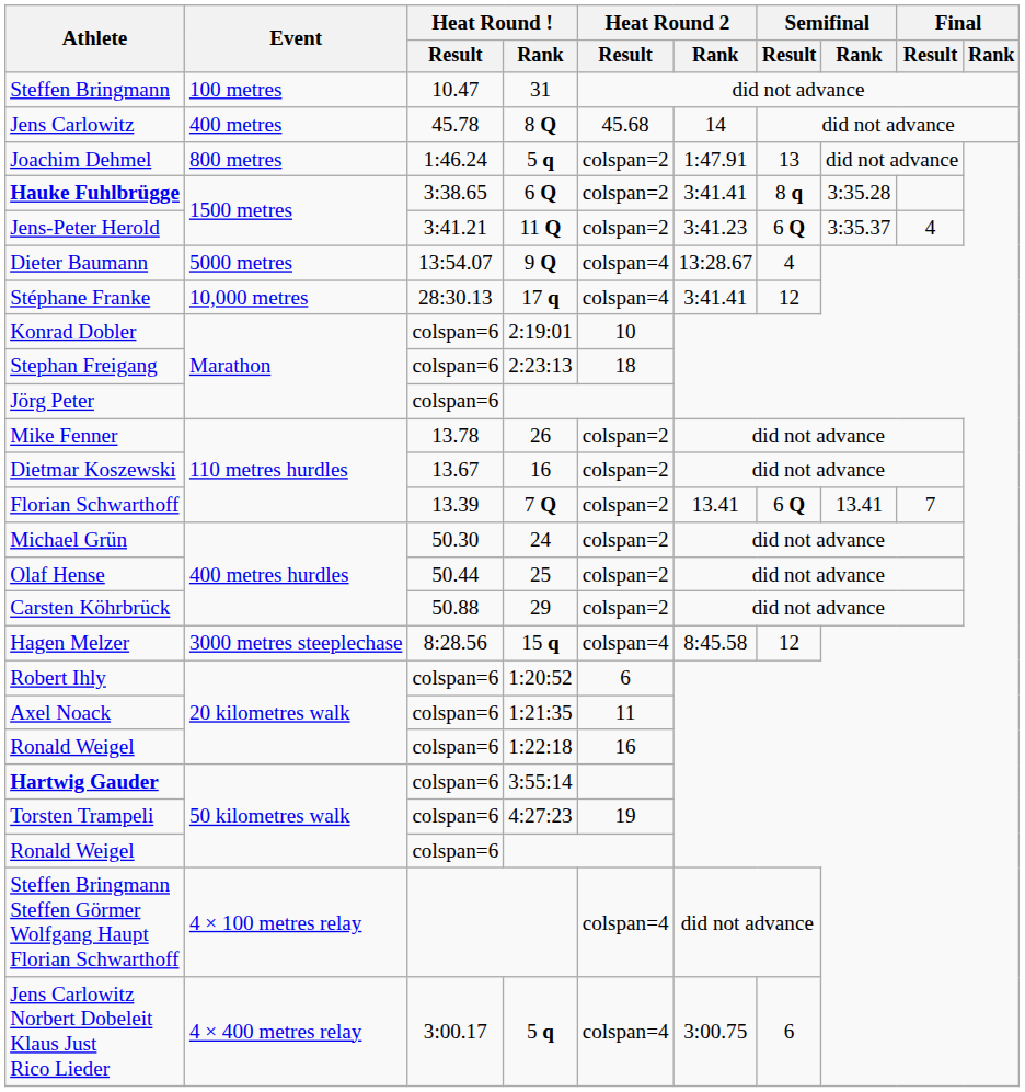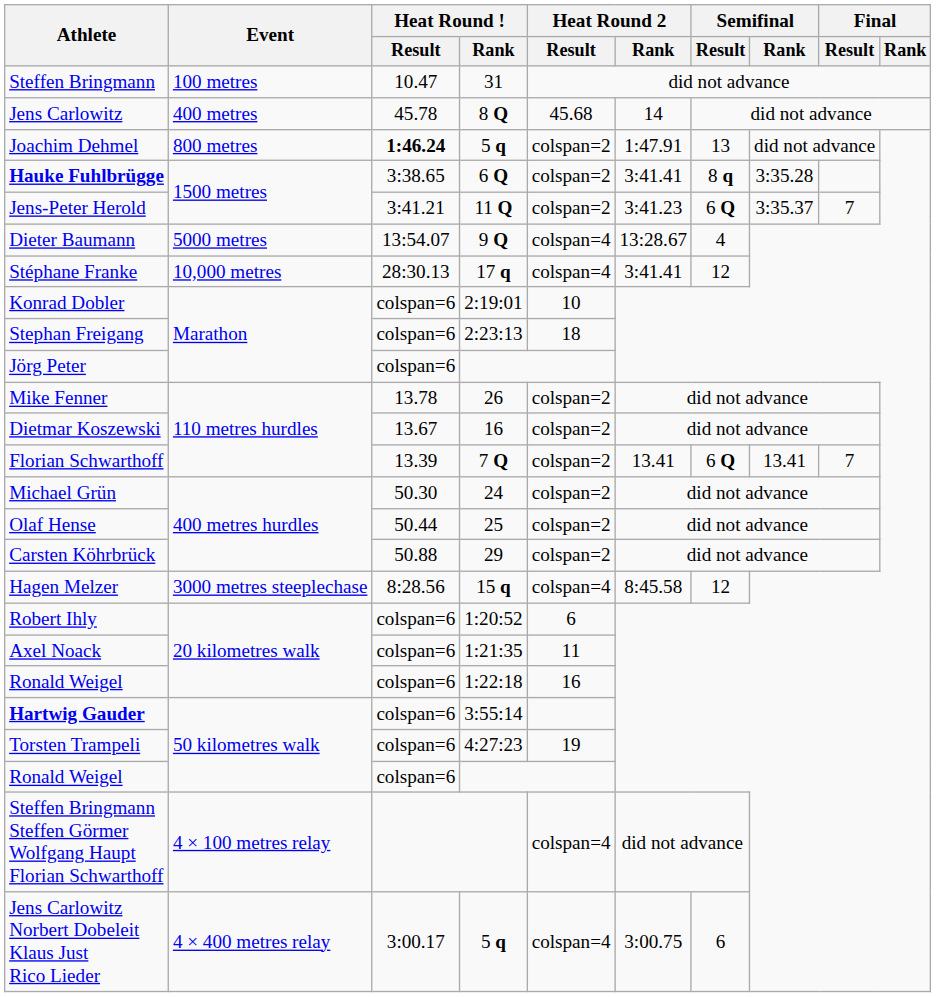Joachim Dehmel | Heat Round ! / Result: normal -> bold
Jens-Peter Herold | Final / Result: 4 -> 7
